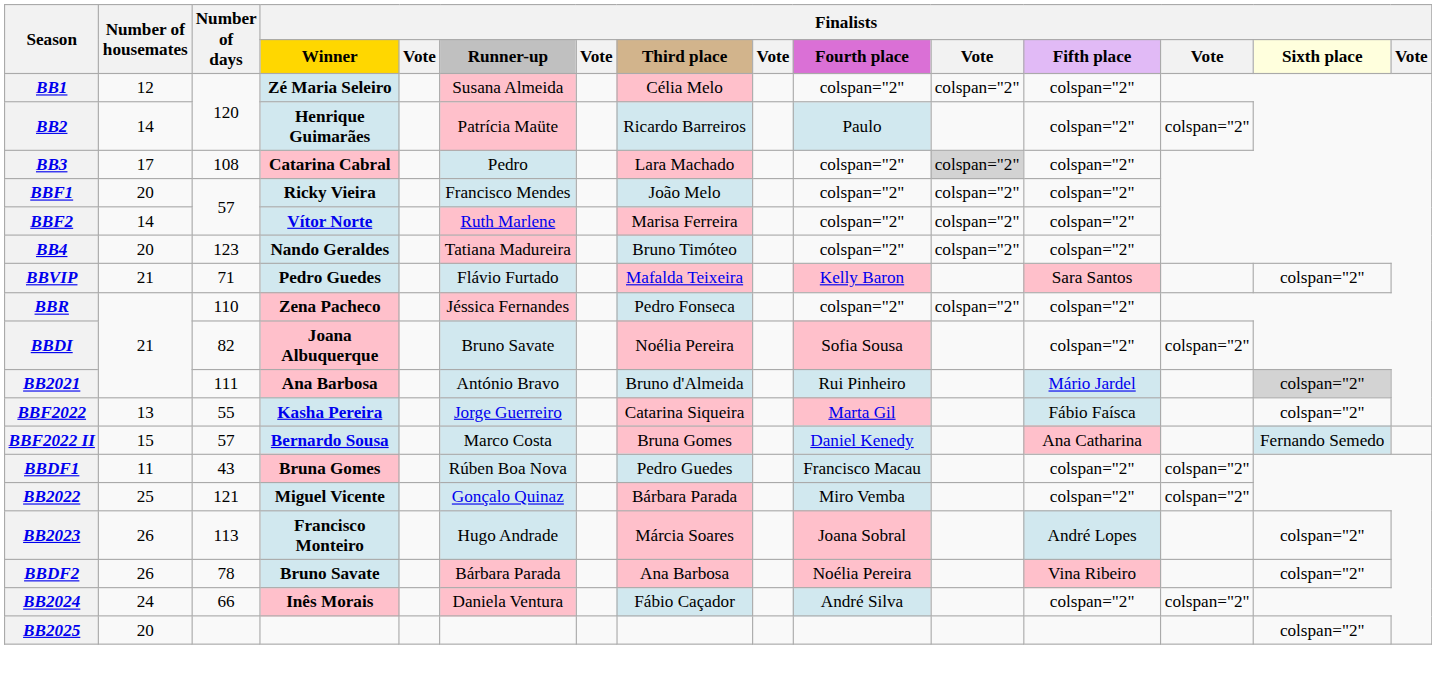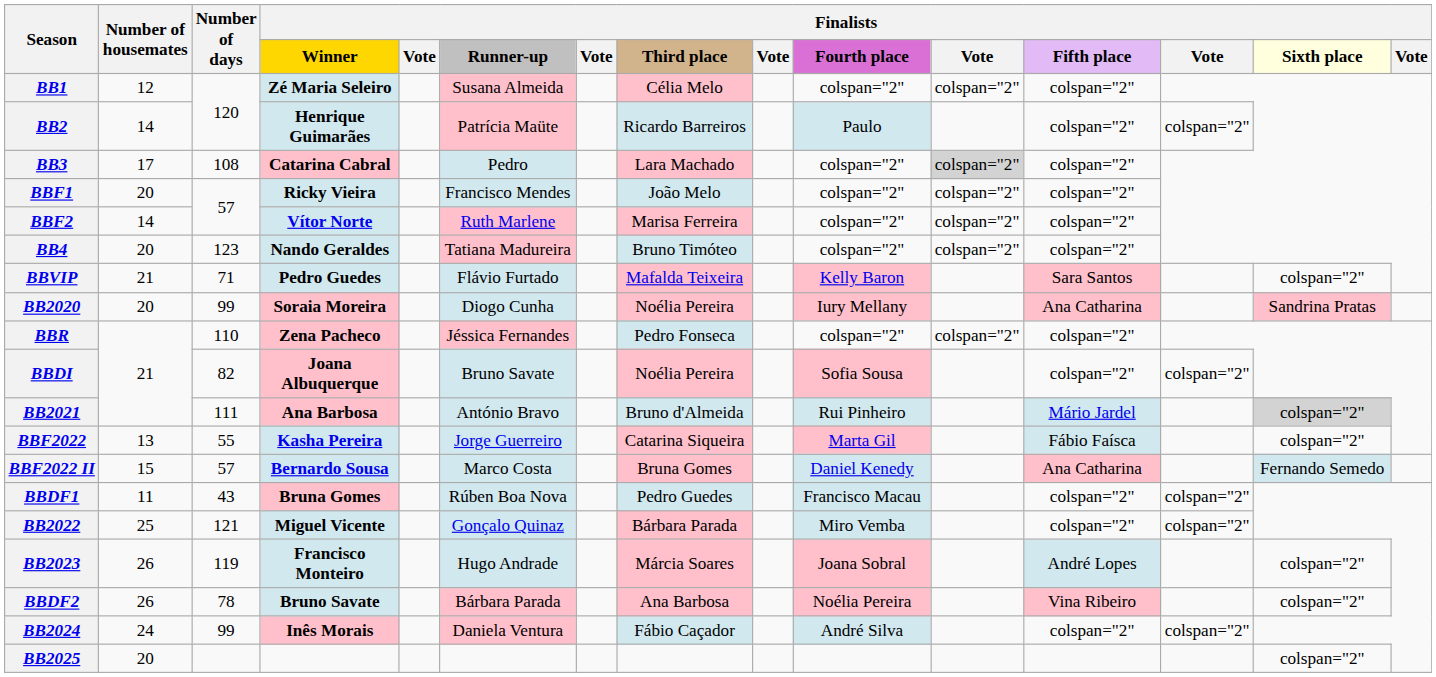+ row: BB2020 | 20 | 99 | Soraia Moreira | Diogo Cunha | Noélia Pereira | Iury Mellany | Ana Catharina | Sandrina Pratas
BB2023 | Number of days: 113 -> 119
BB2024 | Number of days: 66 -> 99
